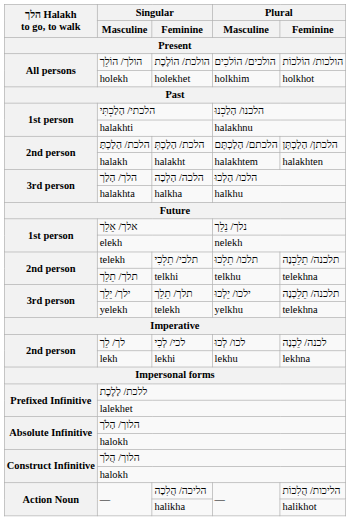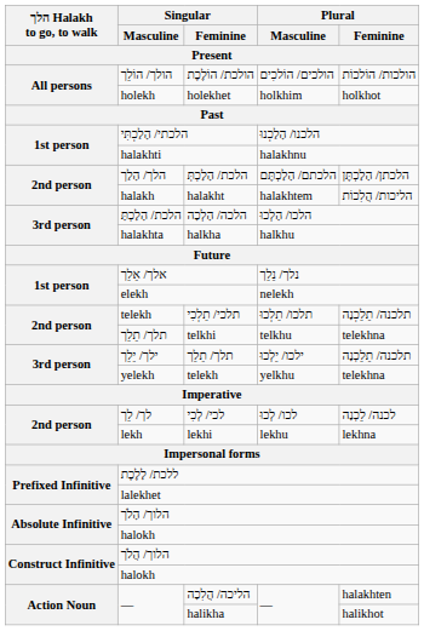הלכת/ הָלָכְתְּ | Singular / Masculine: הלכת/ הָלָכְתָּ -> הלך/ הָלַך
halakht | Plural / Feminine: halakhten -> הליכות/ הֲלִכוֹת
הלכה/ הָלְכָה | Singular / Masculine: הלך/ הָלַך -> הלכת/ הָלָכְתָּ
הליכה/ הֲלִכָה | Plural / Feminine: הליכות/ הֲלִכוֹת -> halakhten
